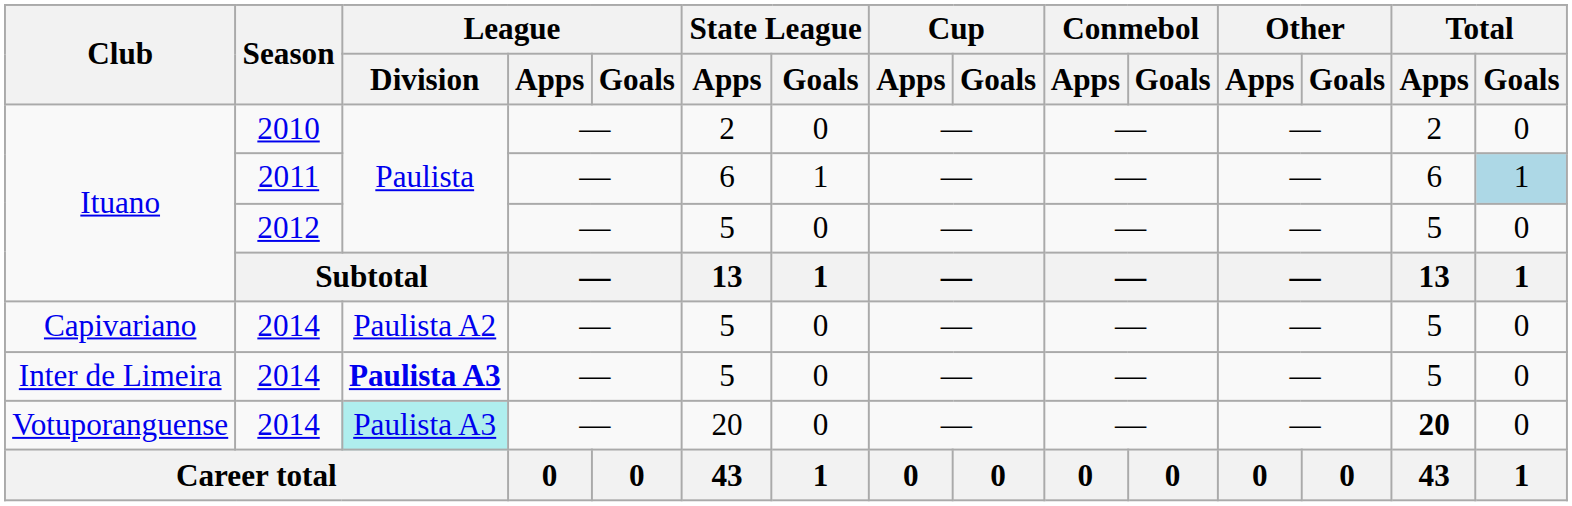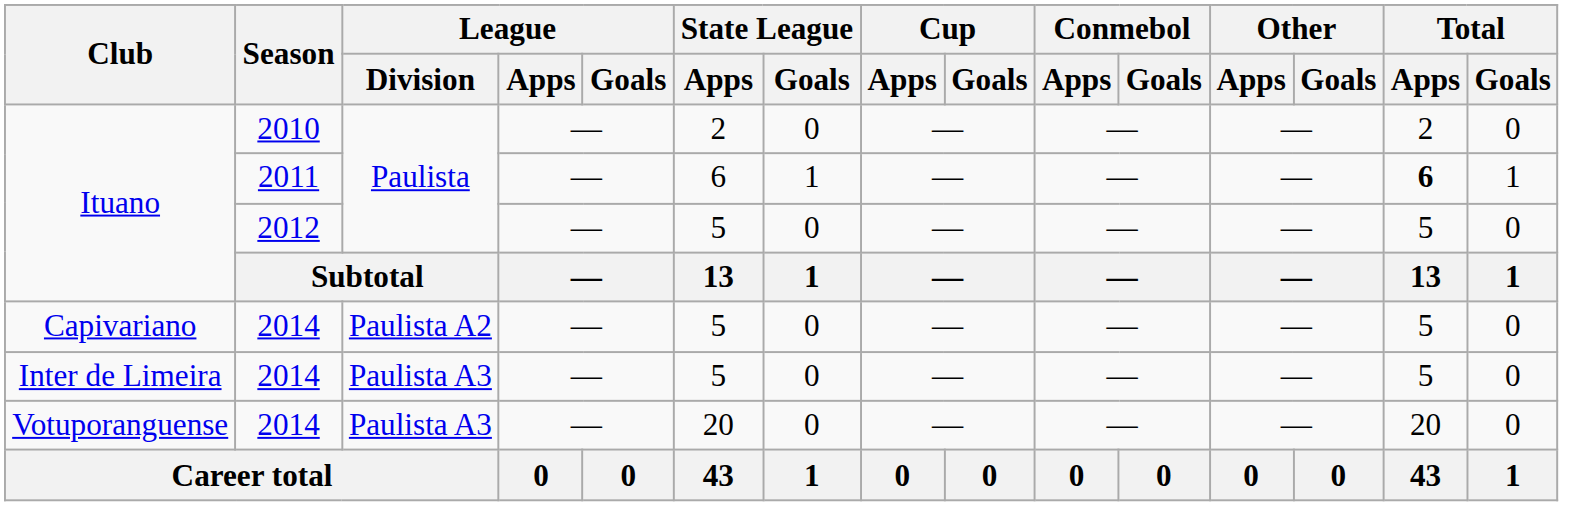Ituano / 2011 | Total / Apps: normal -> bold
Ituano / 2011 | Total / Goals: lightblue background -> no background
Inter de Limeira | League / Division: bold -> normal
Votuporanguense | League / Division: paleturquoise background -> no background
Votuporanguense | Total / Apps: bold -> normal
